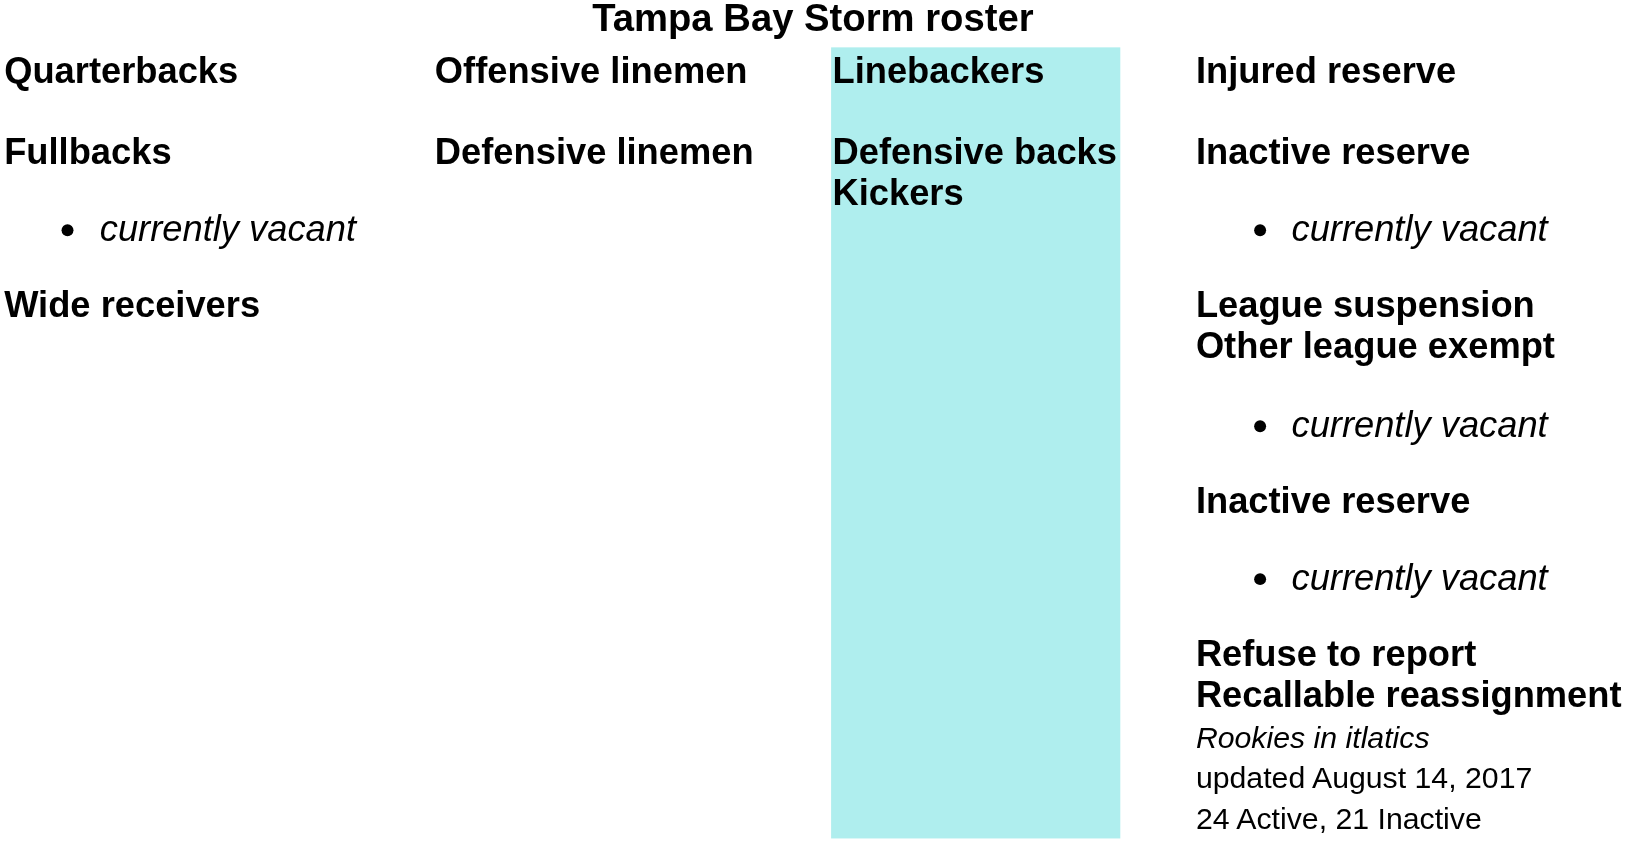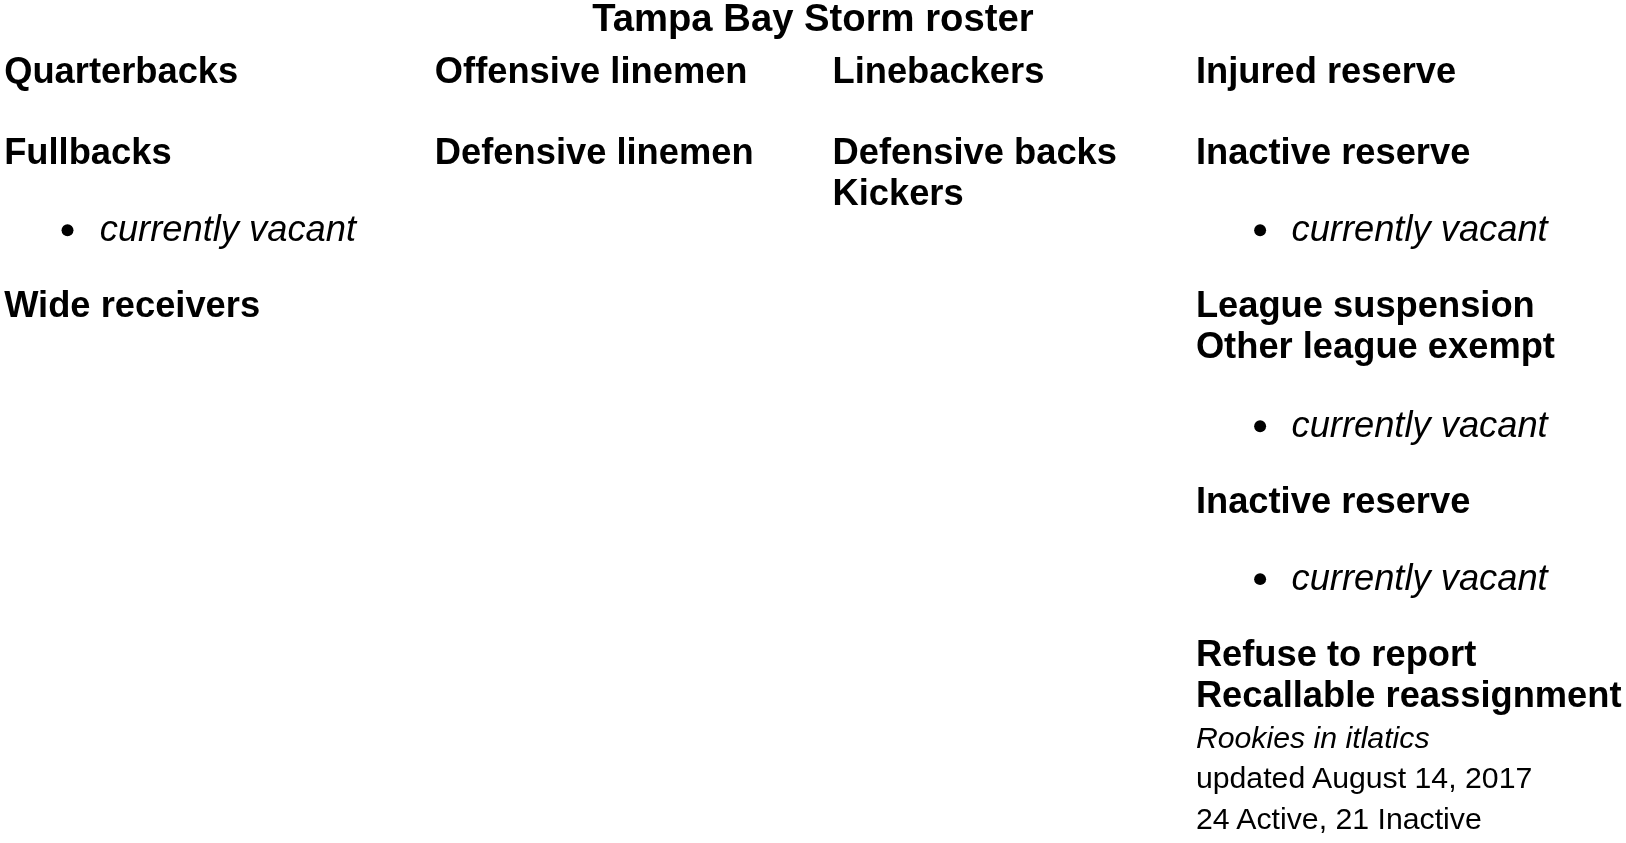Quarterbacks Fullbacks currently vacant Wide receivers | column 3: paleturquoise background -> no background
